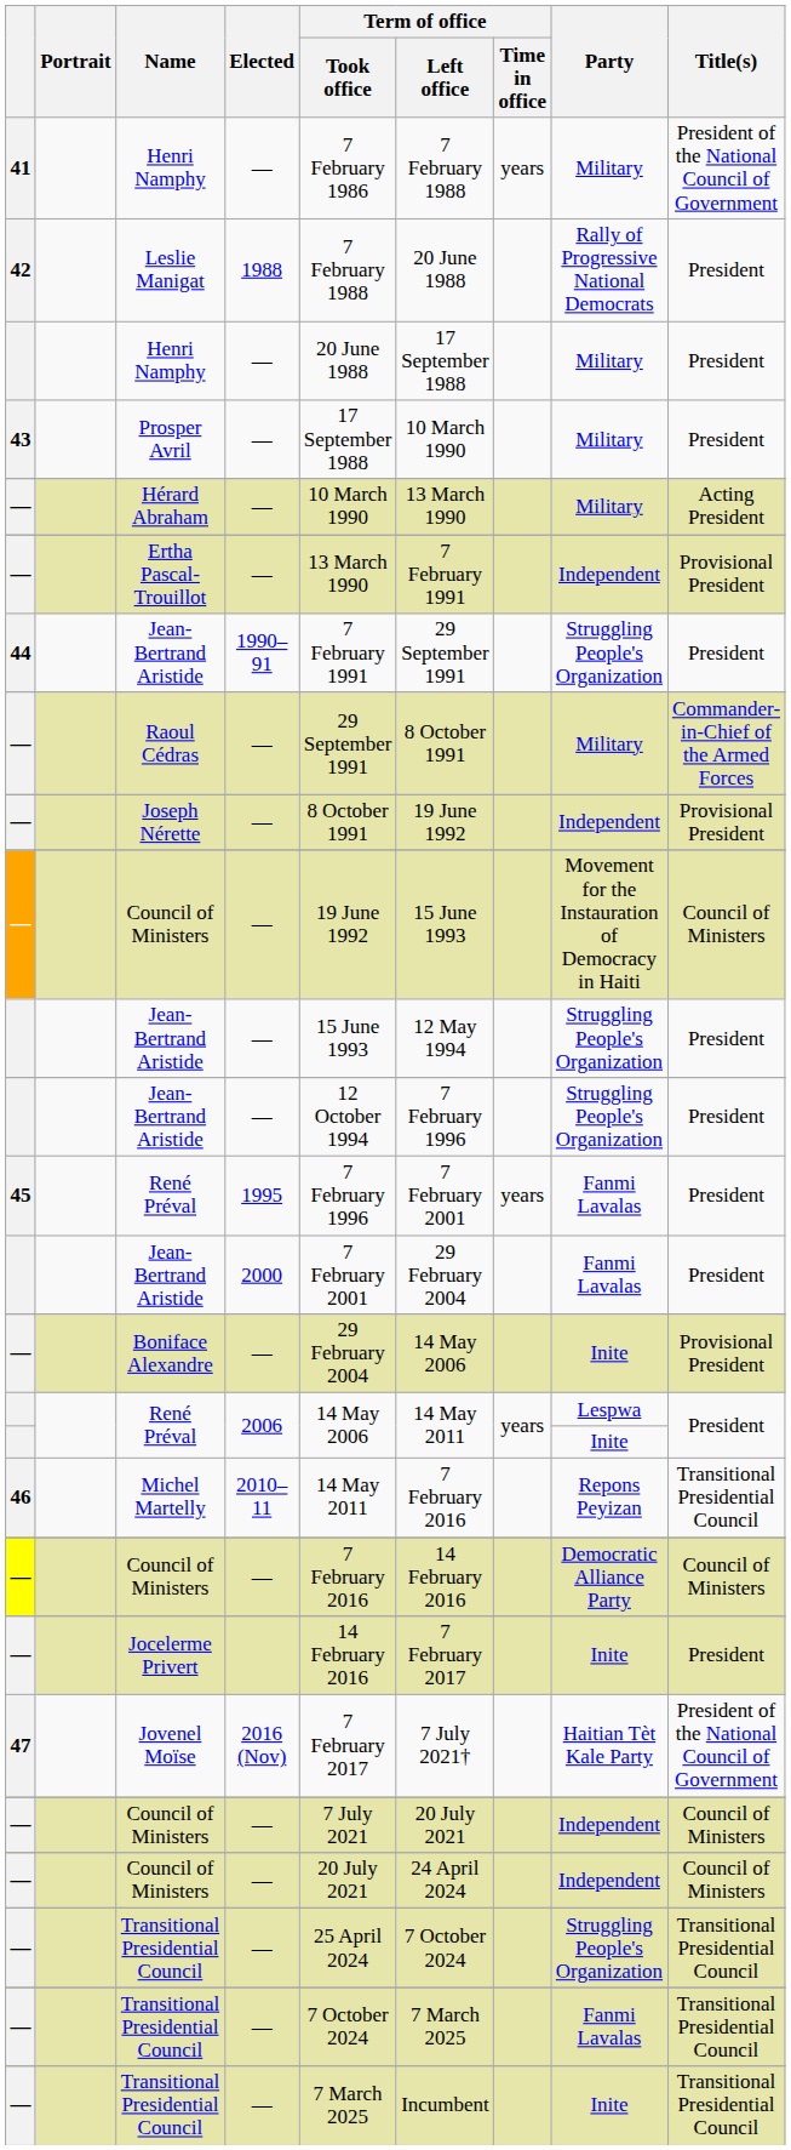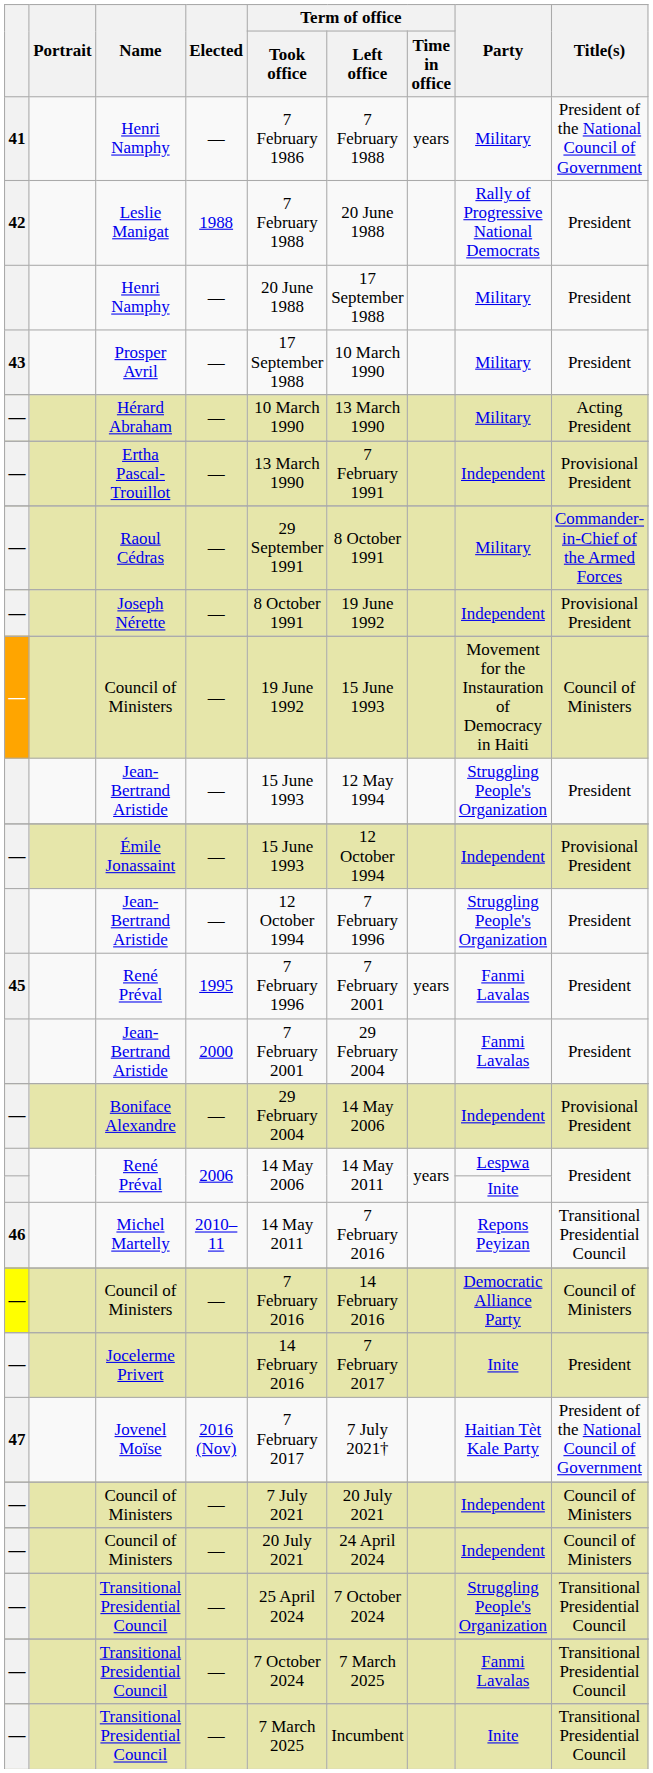- row: 44 | Jean-Bertrand Aristide | 1990–91 | 7 February 1991 | 29 September 1991 | Struggling People's Organization | President
+ row: — | Émile Jonassaint | — | 15 June 1993 | 12 October 1994 | Independent | Provisional President
Boniface Alexandre | Party: Inite -> Independent
